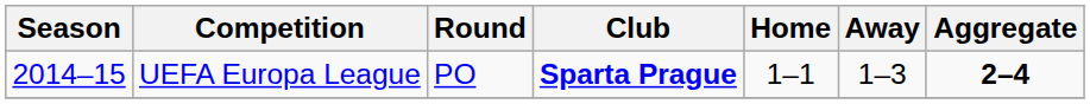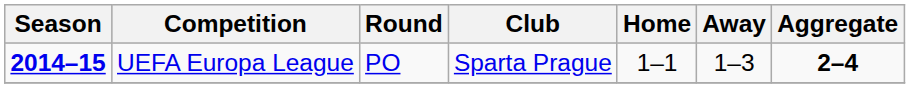UEFA Europa League | Season: normal -> bold
UEFA Europa League | Club: bold -> normal
